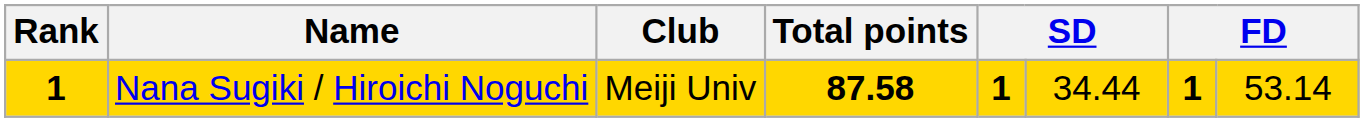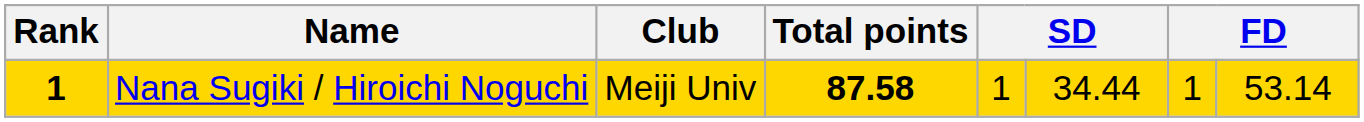Nana Sugiki / Hiroichi Noguchi | column 5: bold -> normal
Nana Sugiki / Hiroichi Noguchi | column 7: bold -> normal
